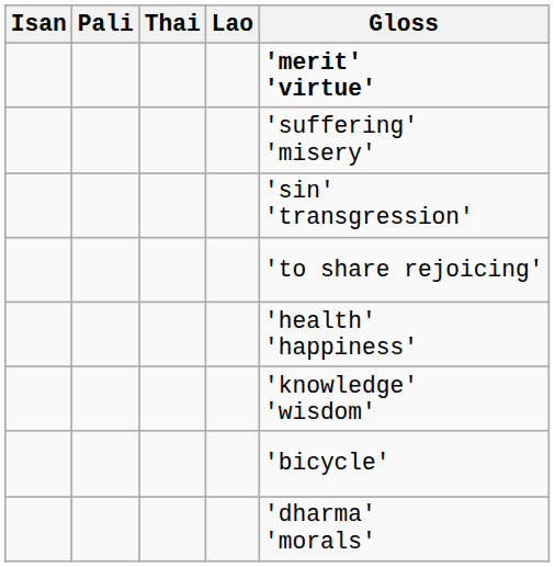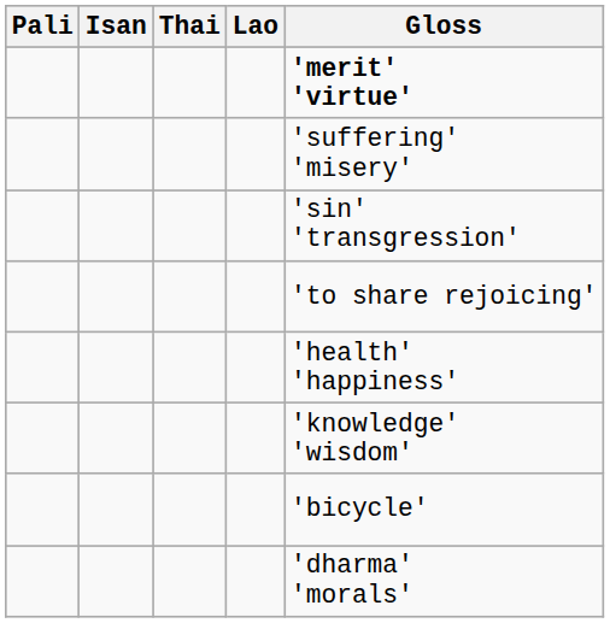columns swapped: Pali <-> Isan
